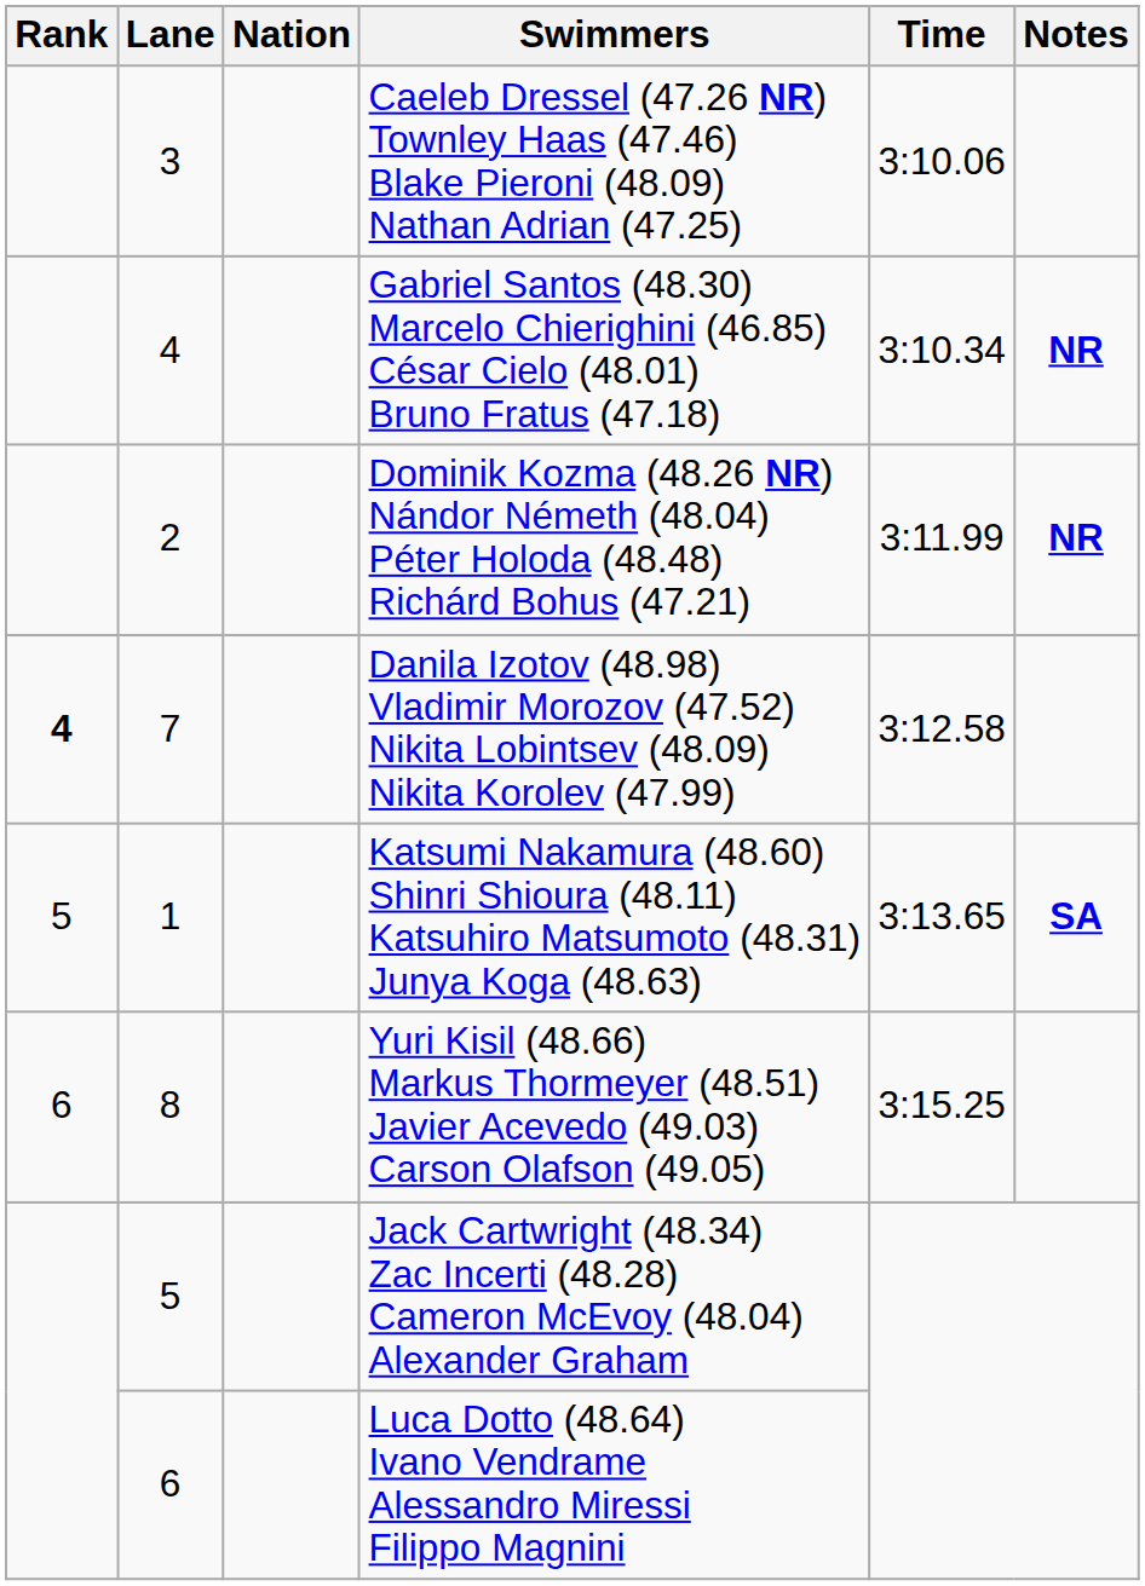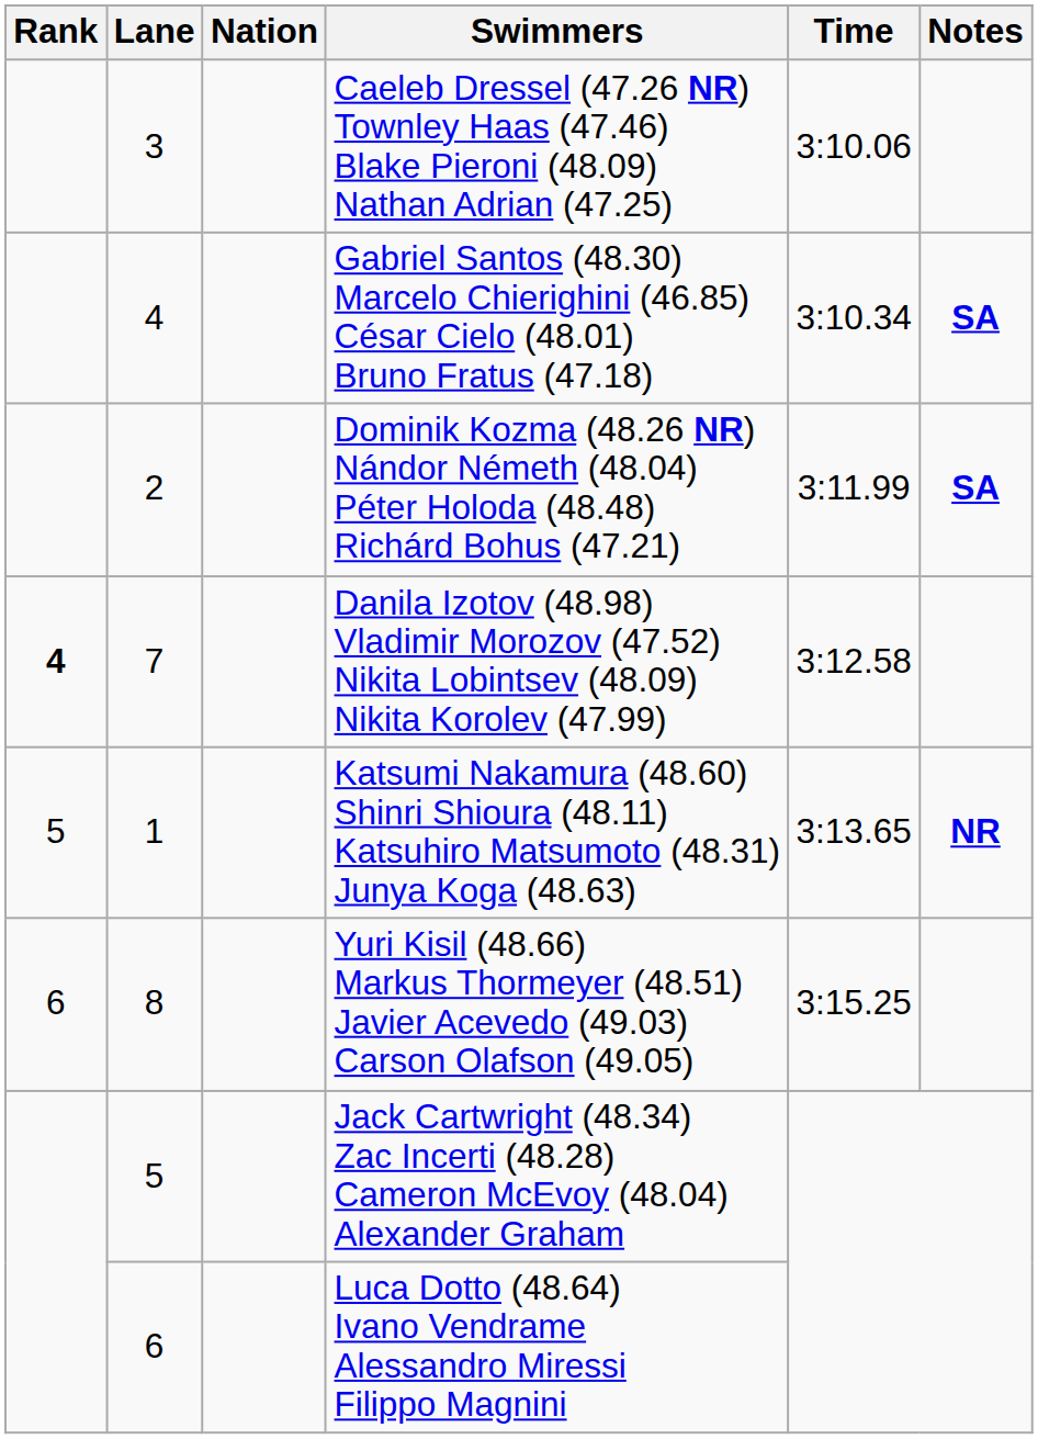row 3 | Notes: NR -> SA
row 4 | Notes: NR -> SA
row 6 | Notes: SA -> NR
